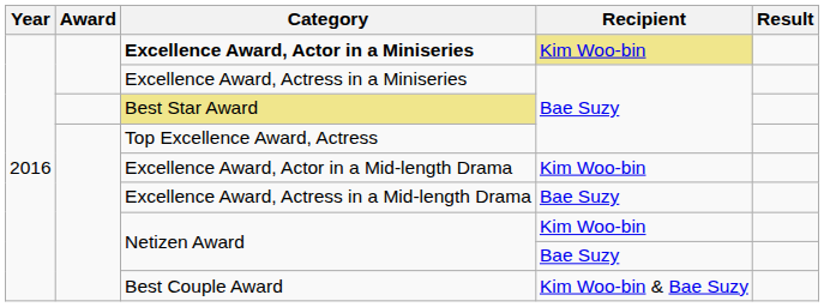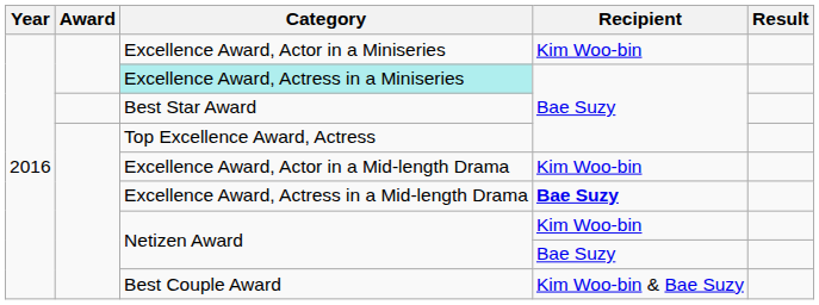Excellence Award, Actor in a Miniseries | Category: bold -> normal
Excellence Award, Actor in a Miniseries | Recipient: khaki background -> no background
Excellence Award, Actress in a Miniseries | Category: no background -> paleturquoise background
Best Star Award | Category: khaki background -> no background
Excellence Award, Actress in a Mid-length Drama | Recipient: normal -> bold
